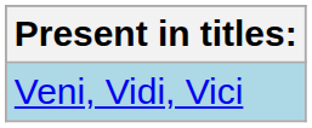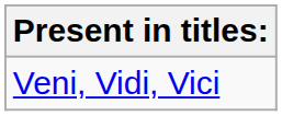row 2 | column 1: lightblue background -> no background
